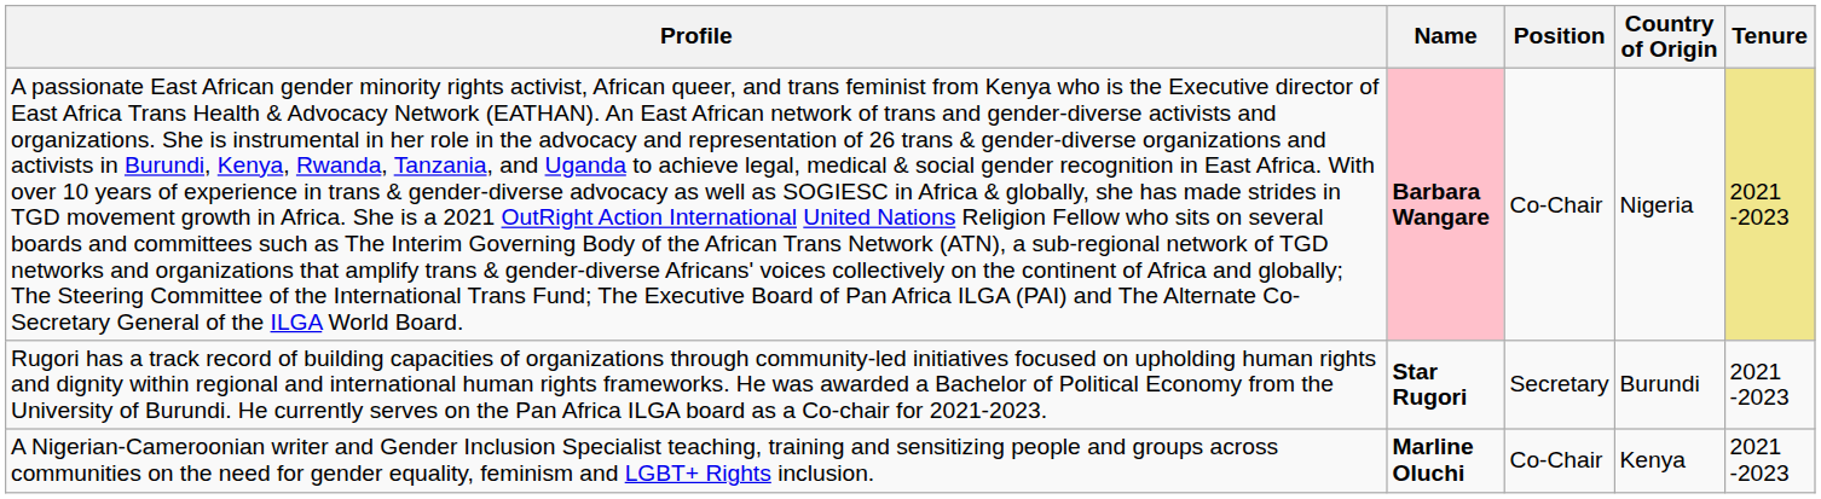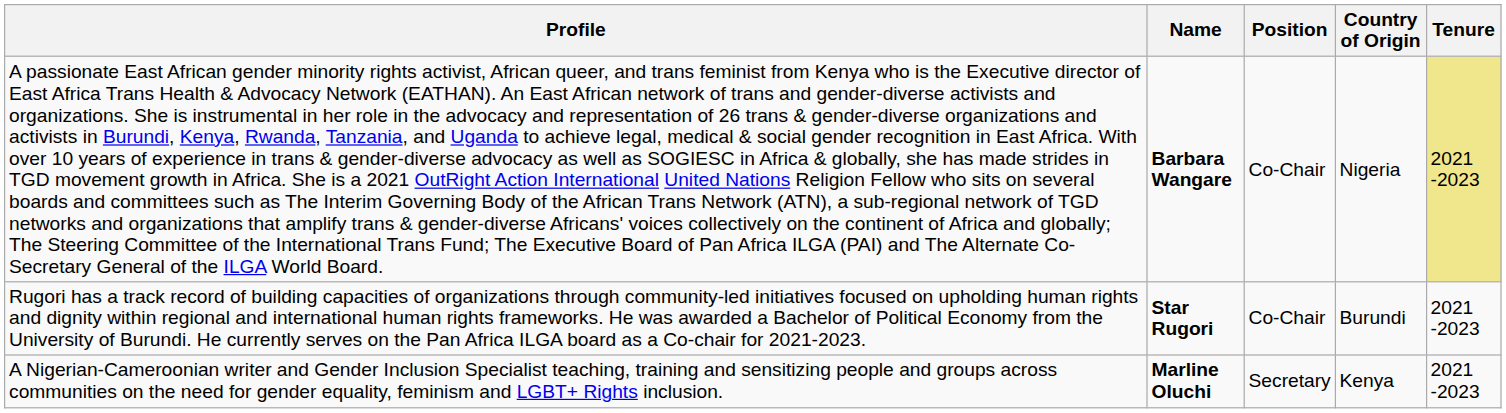row 2 | Name: pink background -> no background
row 3 | Position: Secretary -> Co-Chair
row 4 | Position: Co-Chair -> Secretary
